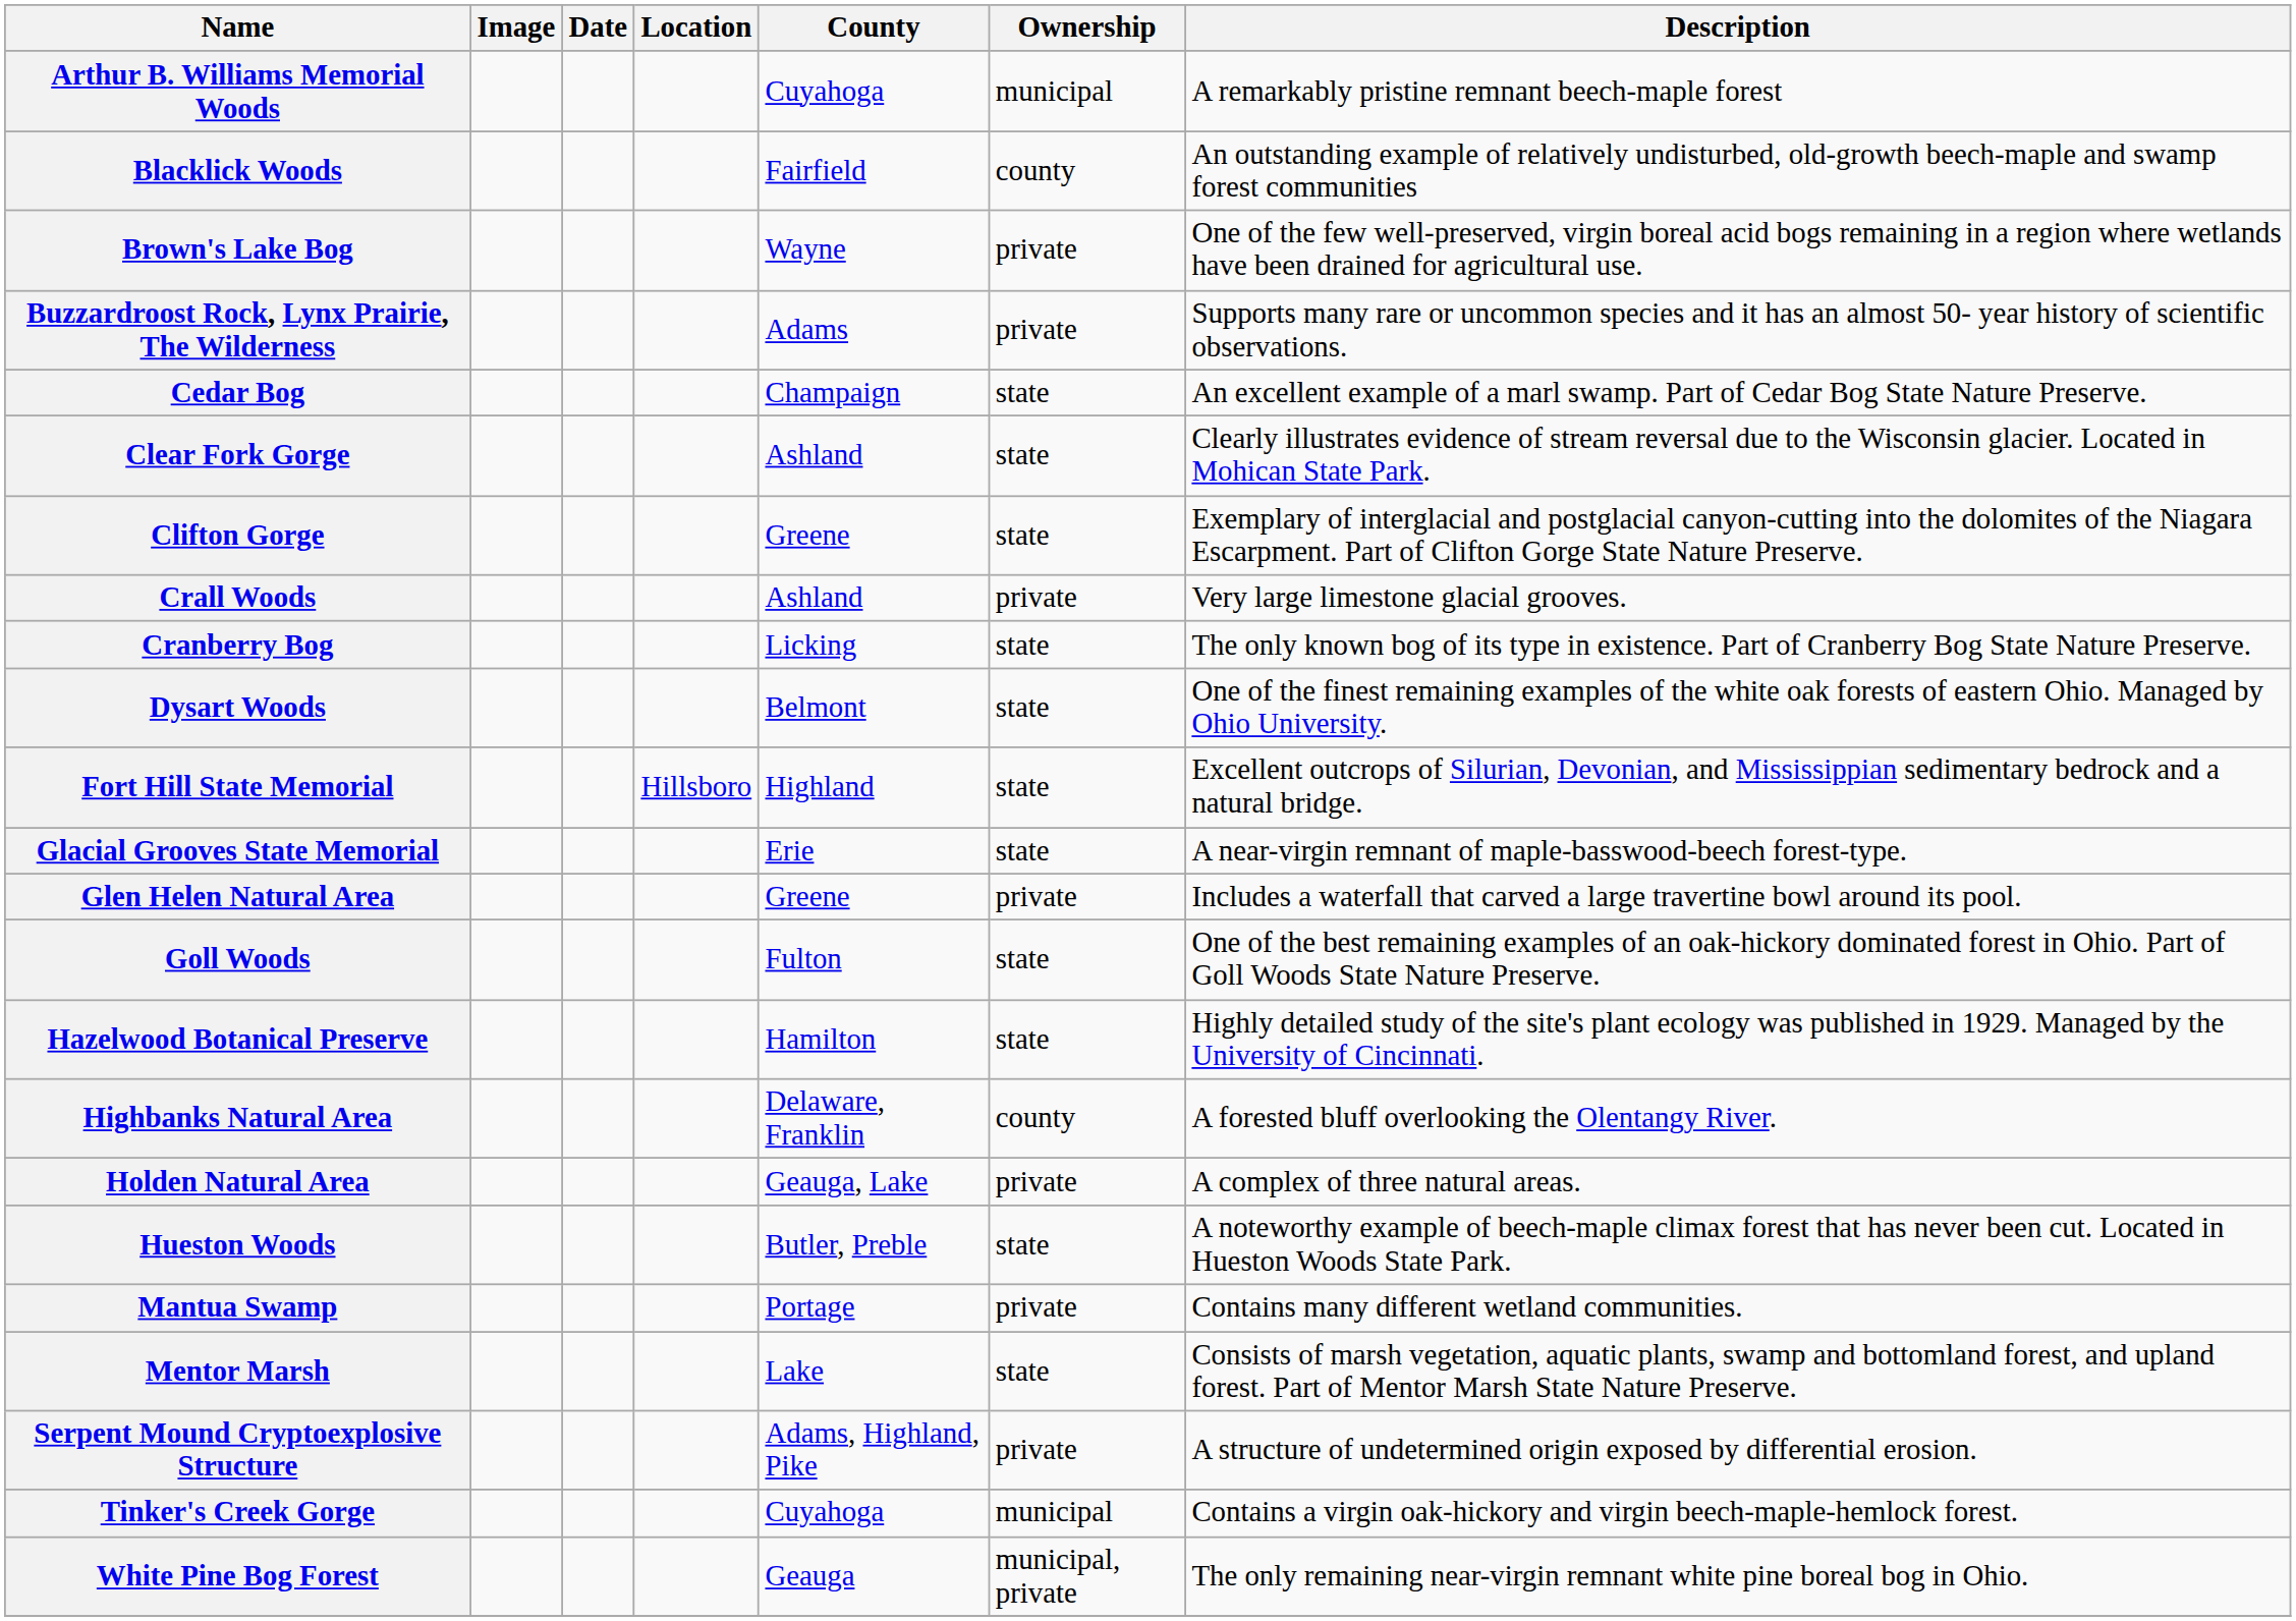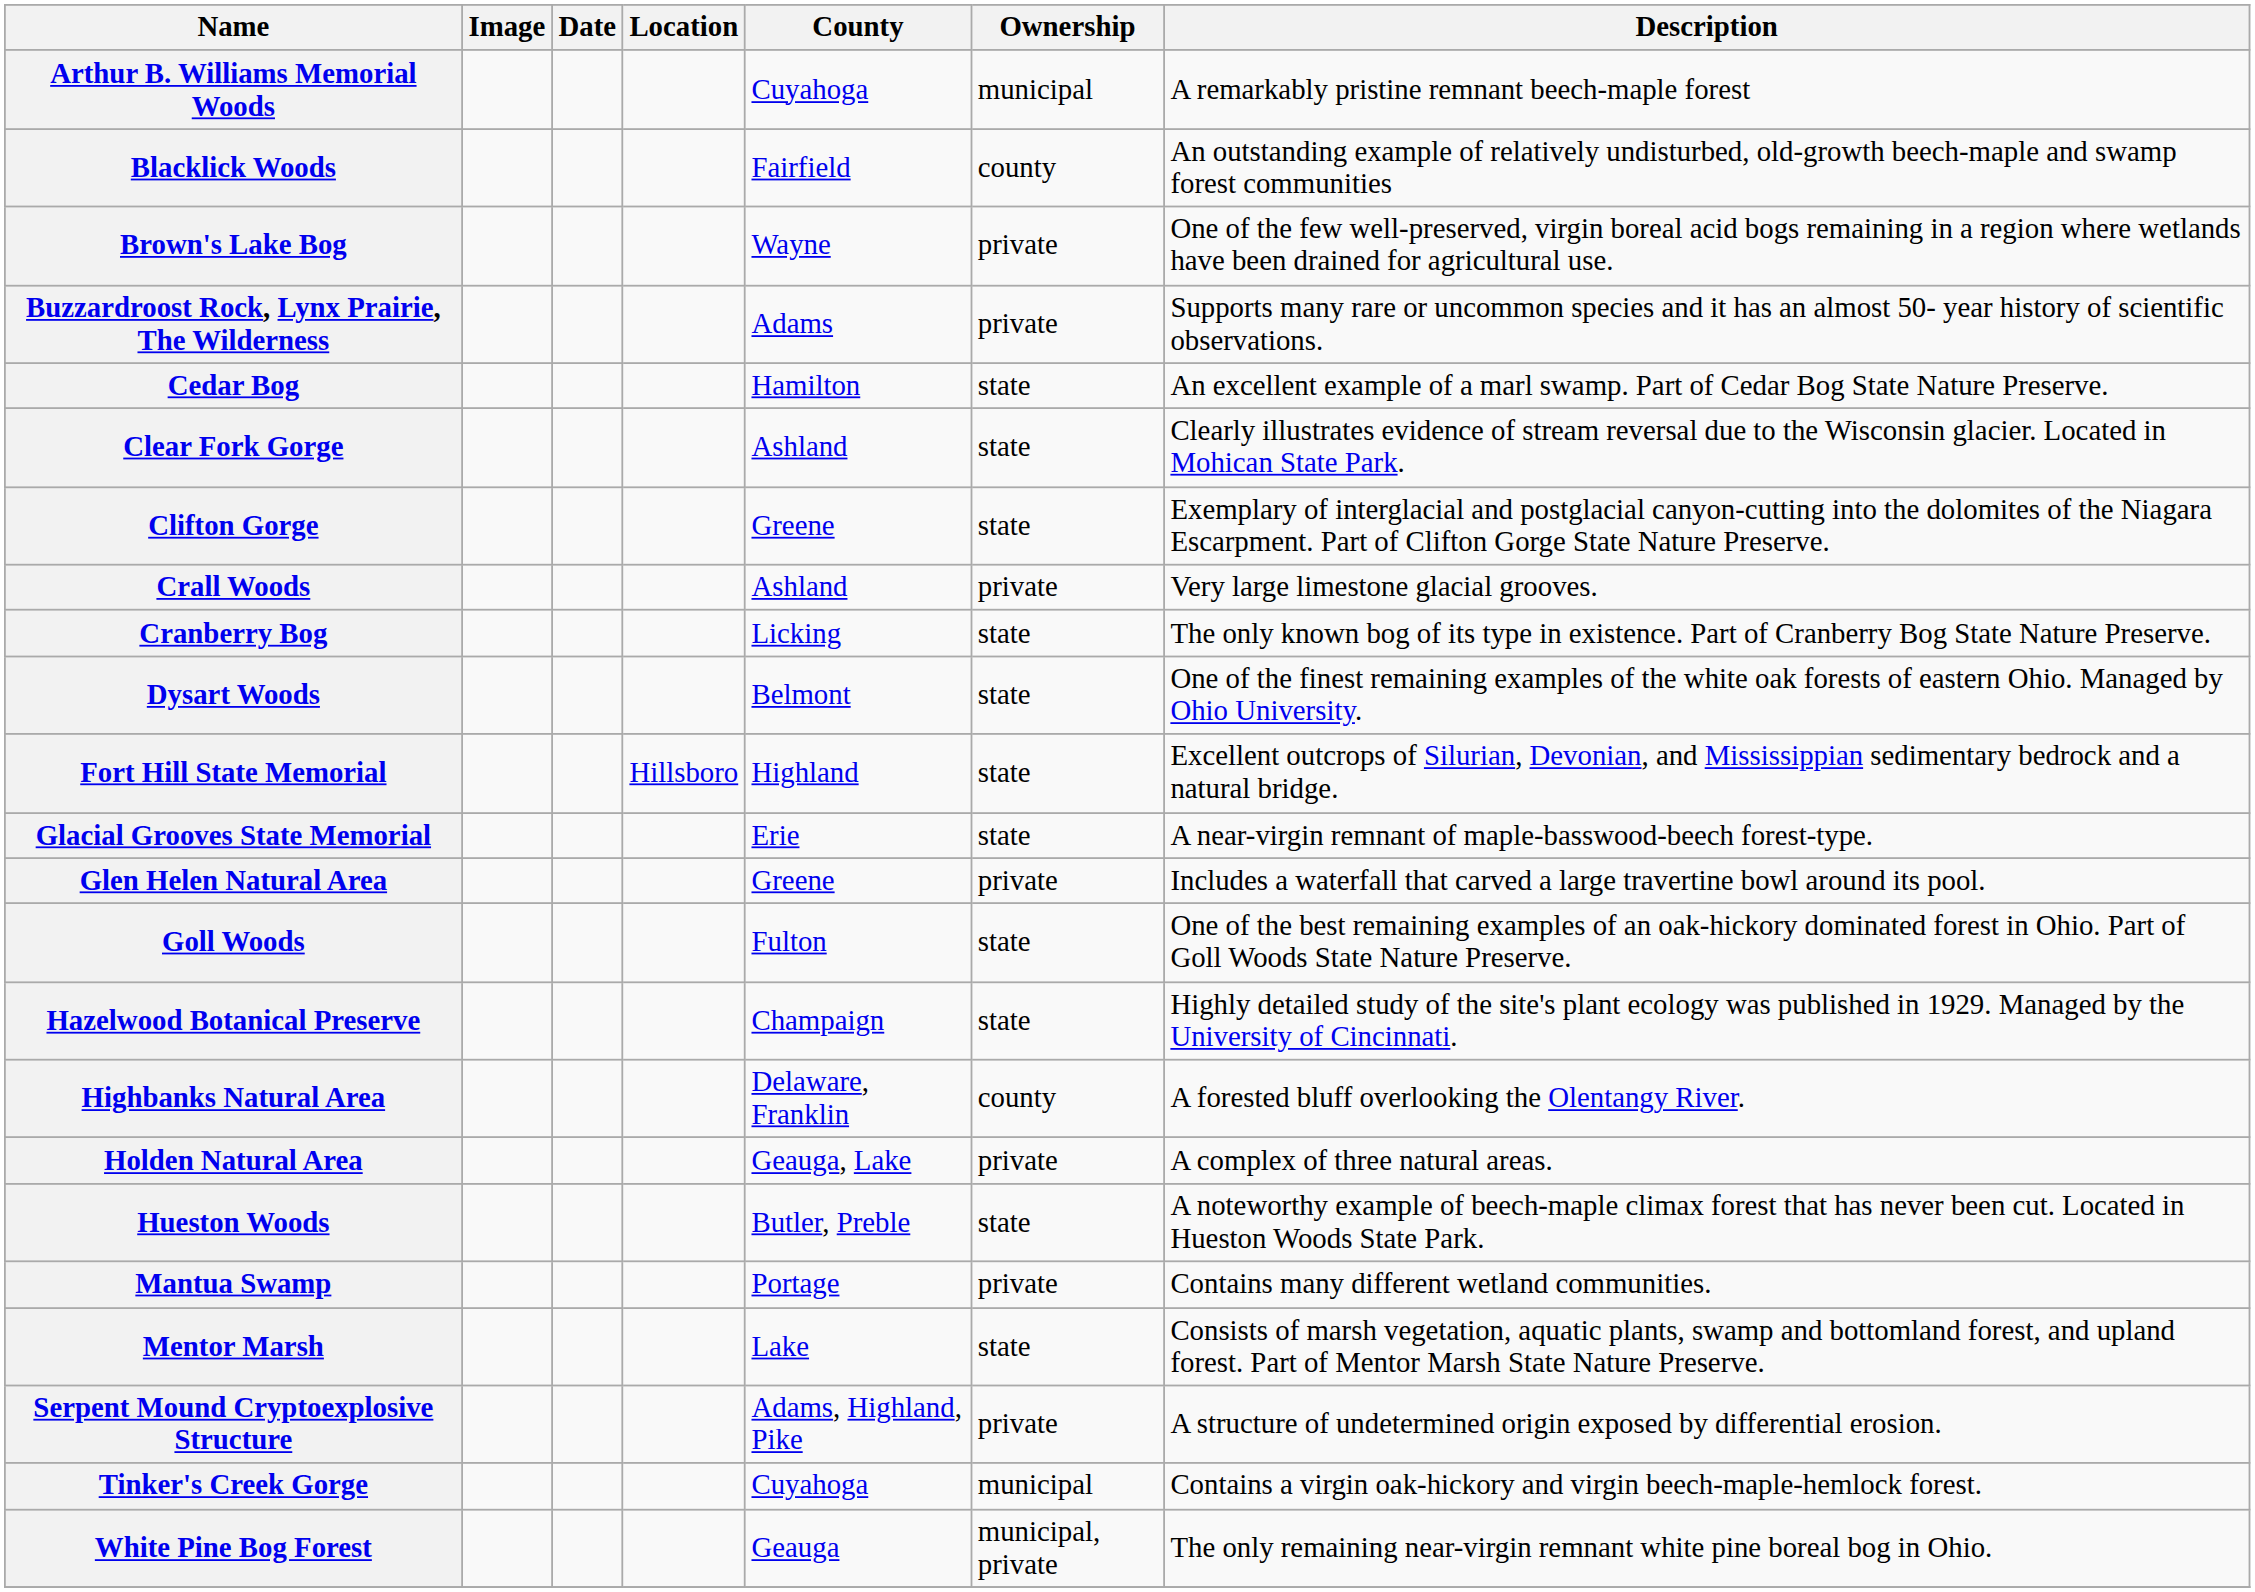Cedar Bog | County: Champaign -> Hamilton
Hazelwood Botanical Preserve | County: Hamilton -> Champaign
